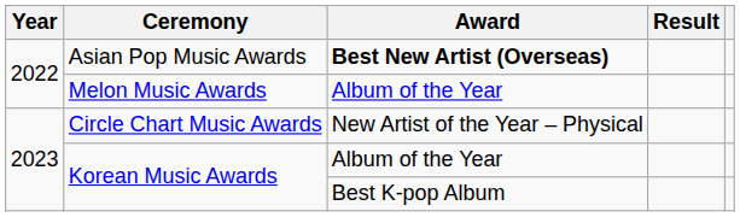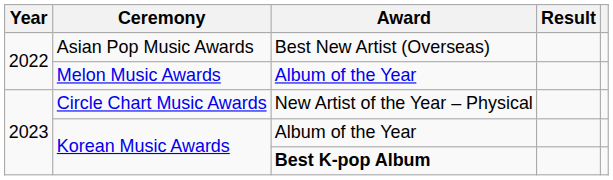Asian Pop Music Awards | Award: bold -> normal
Korean Music Awards / Best K-pop Album | Award: normal -> bold
